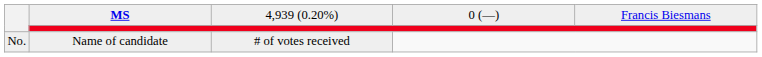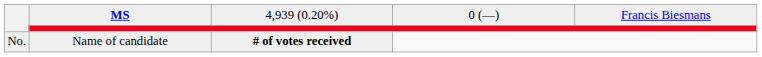No. | column 3: normal -> bold
